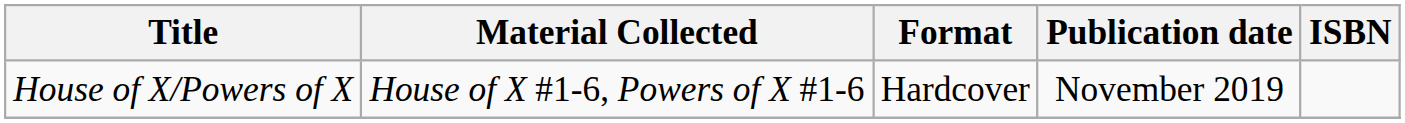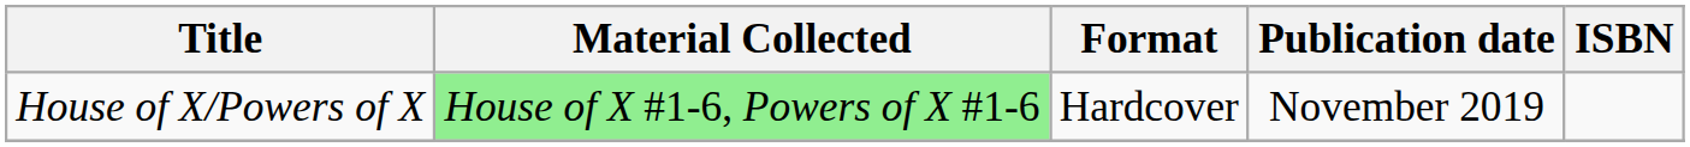House of X/Powers of X | Material Collected: no background -> lightgreen background
